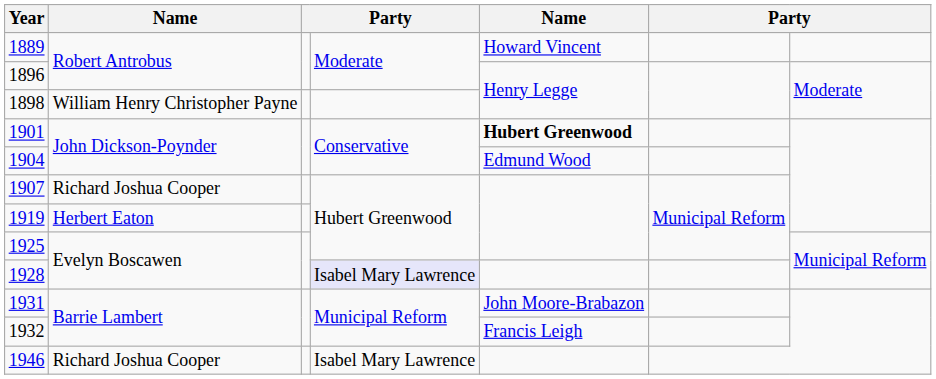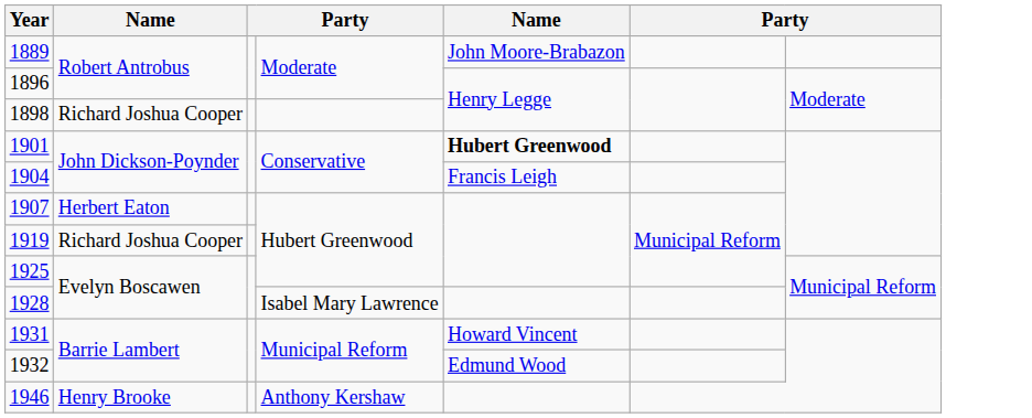1889 | column 5: Howard Vincent -> John Moore-Brabazon
1898 | column 2: William Henry Christopher Payne -> Richard Joshua Cooper
1904 | column 5: Edmund Wood -> Francis Leigh
1907 | column 2: Richard Joshua Cooper -> Herbert Eaton
1919 | column 2: Herbert Eaton -> Richard Joshua Cooper
1928 | column 4: lavender background -> no background
1931 | column 5: John Moore-Brabazon -> Howard Vincent
1932 | column 5: Francis Leigh -> Edmund Wood
1946 | column 2: Richard Joshua Cooper -> Henry Brooke
1946 | column 4: Isabel Mary Lawrence -> Anthony Kershaw
